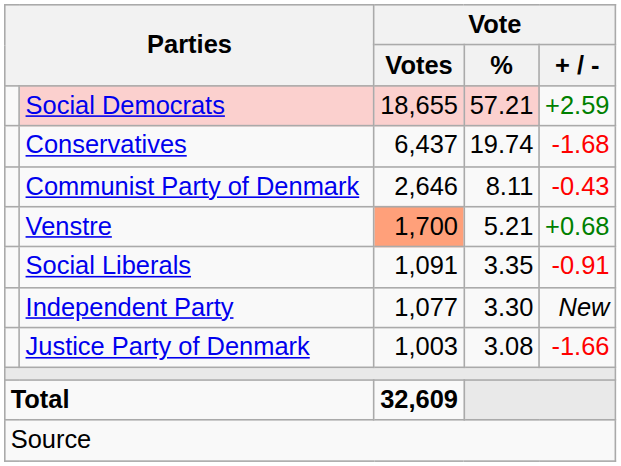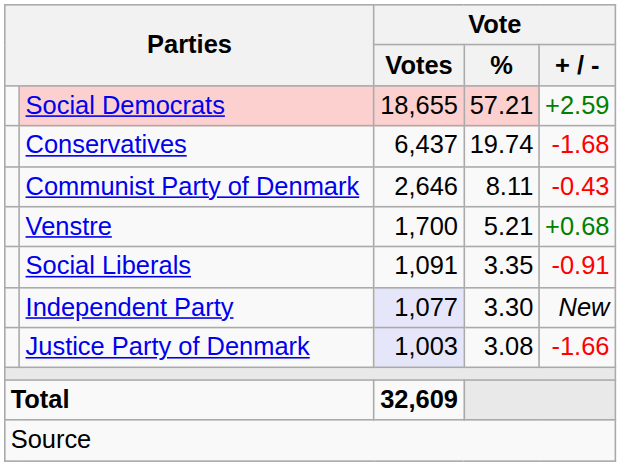Venstre | Vote / Votes: lightsalmon background -> no background
Independent Party | Vote / Votes: no background -> lavender background
Justice Party of Denmark | Vote / Votes: no background -> lavender background
